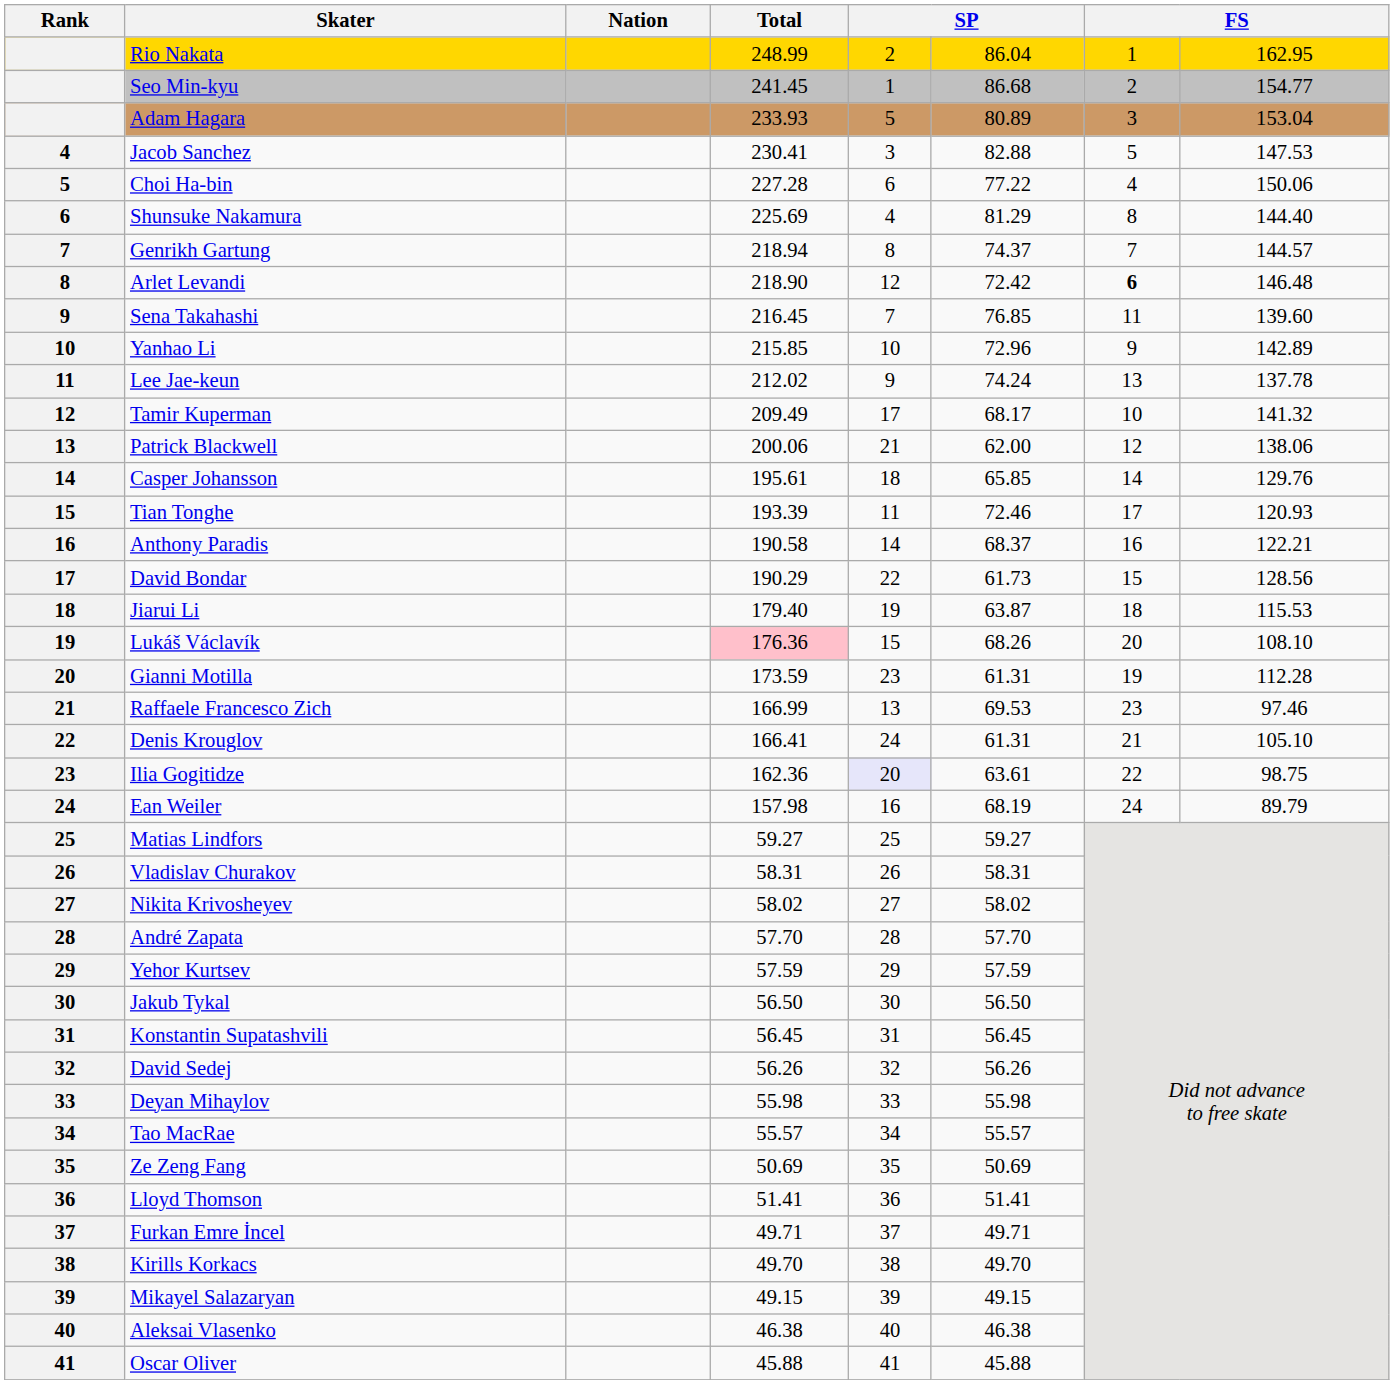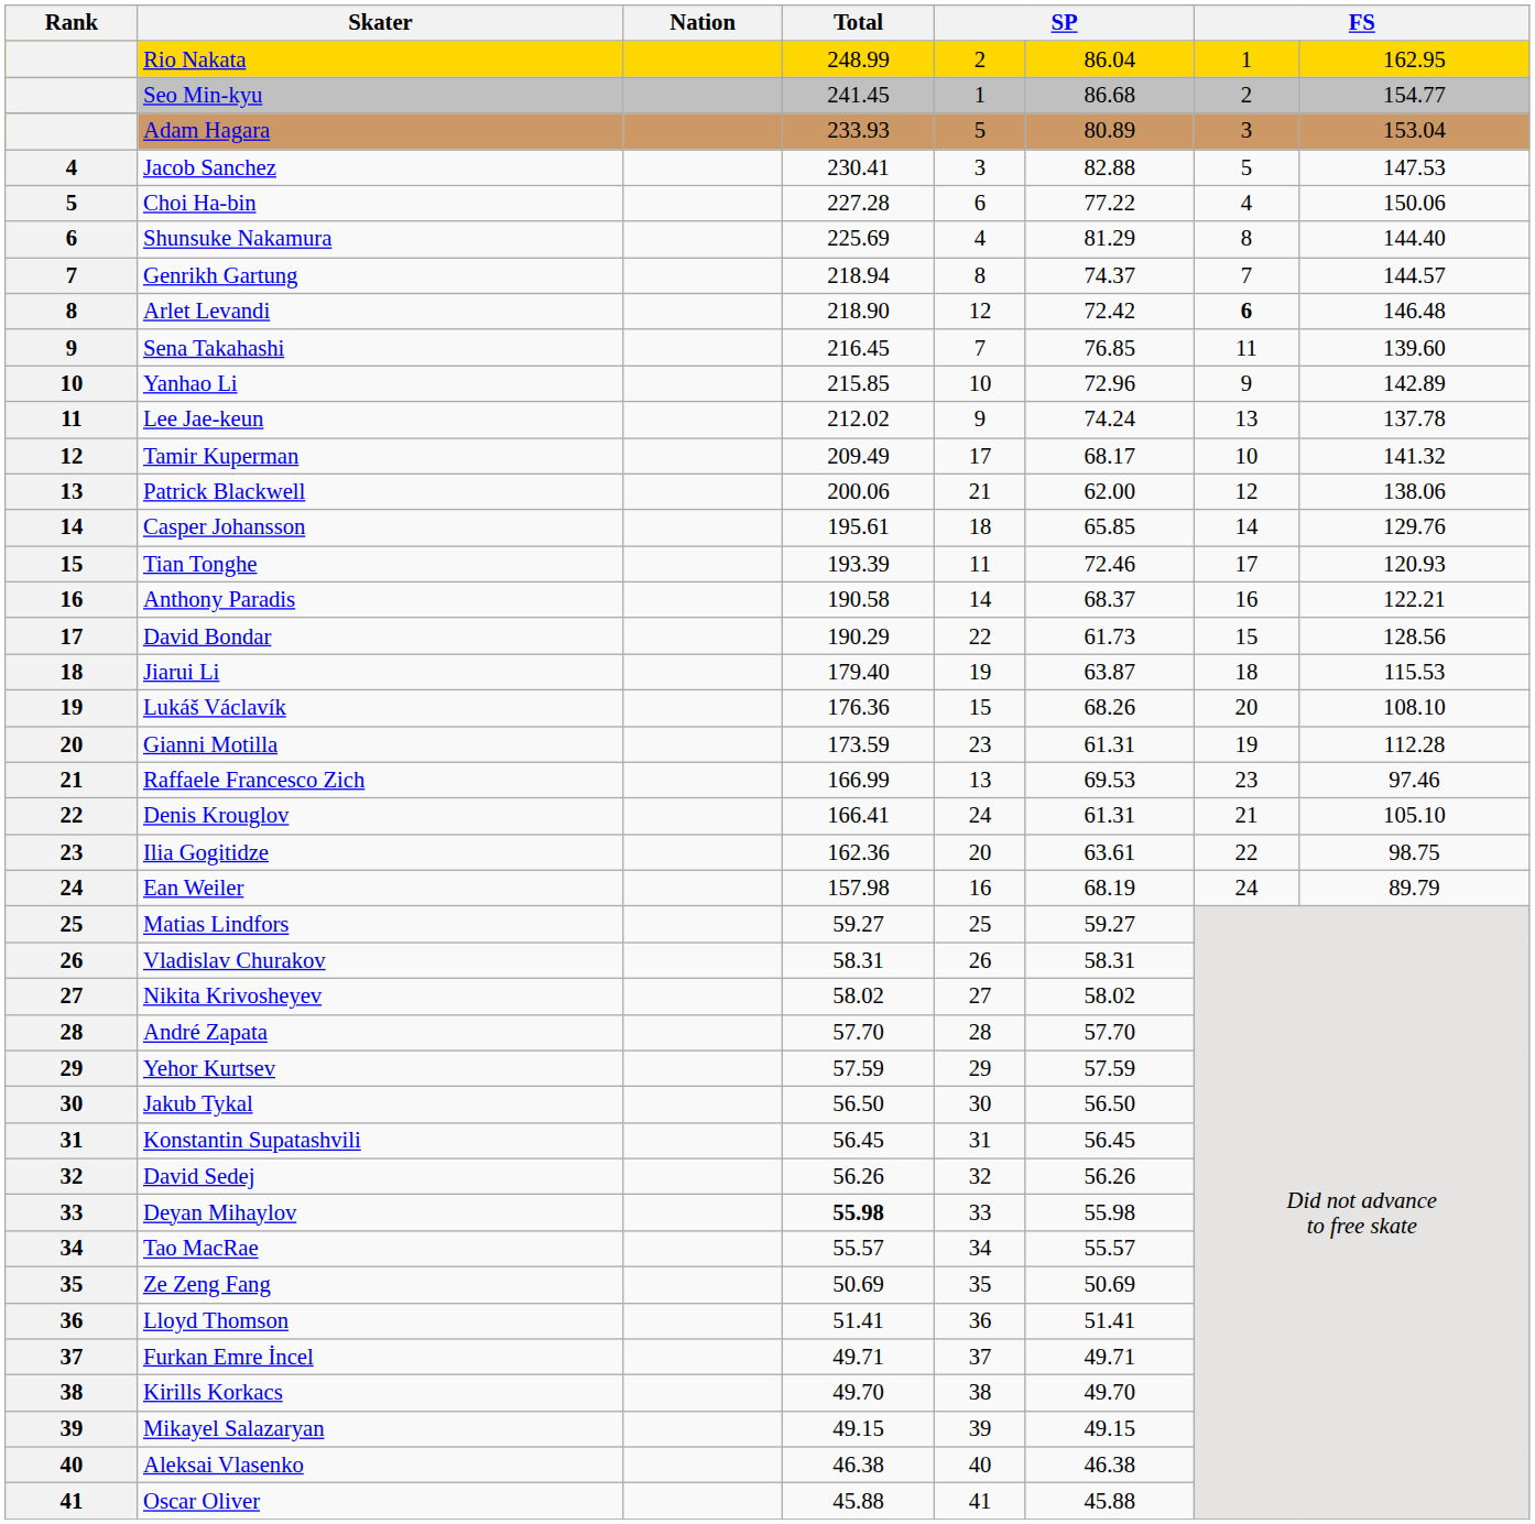Lukáš Václavík | Total: pink background -> no background
Ilia Gogitidze | column 5: lavender background -> no background
Deyan Mihaylov | Total: normal -> bold
